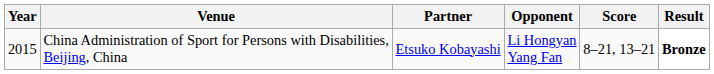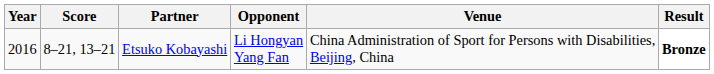columns swapped: Venue <-> Score
row 2 | Year: 2015 -> 2016
